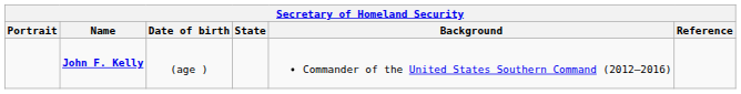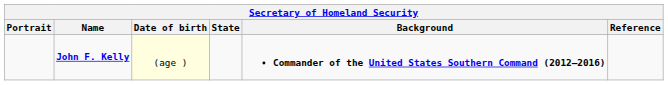John F. Kelly | Date of birth: no background -> lightyellow background
John F. Kelly | Background: normal -> bold
